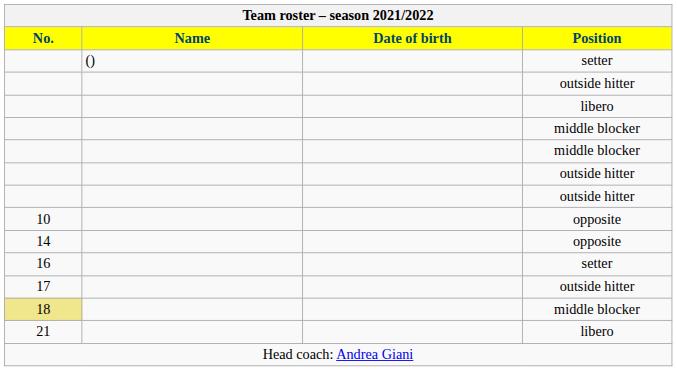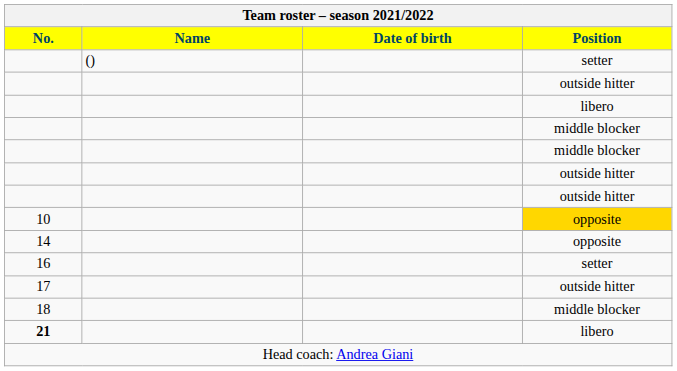10 | Position: no background -> gold background
18 | No.: khaki background -> no background
21 | No.: normal -> bold
